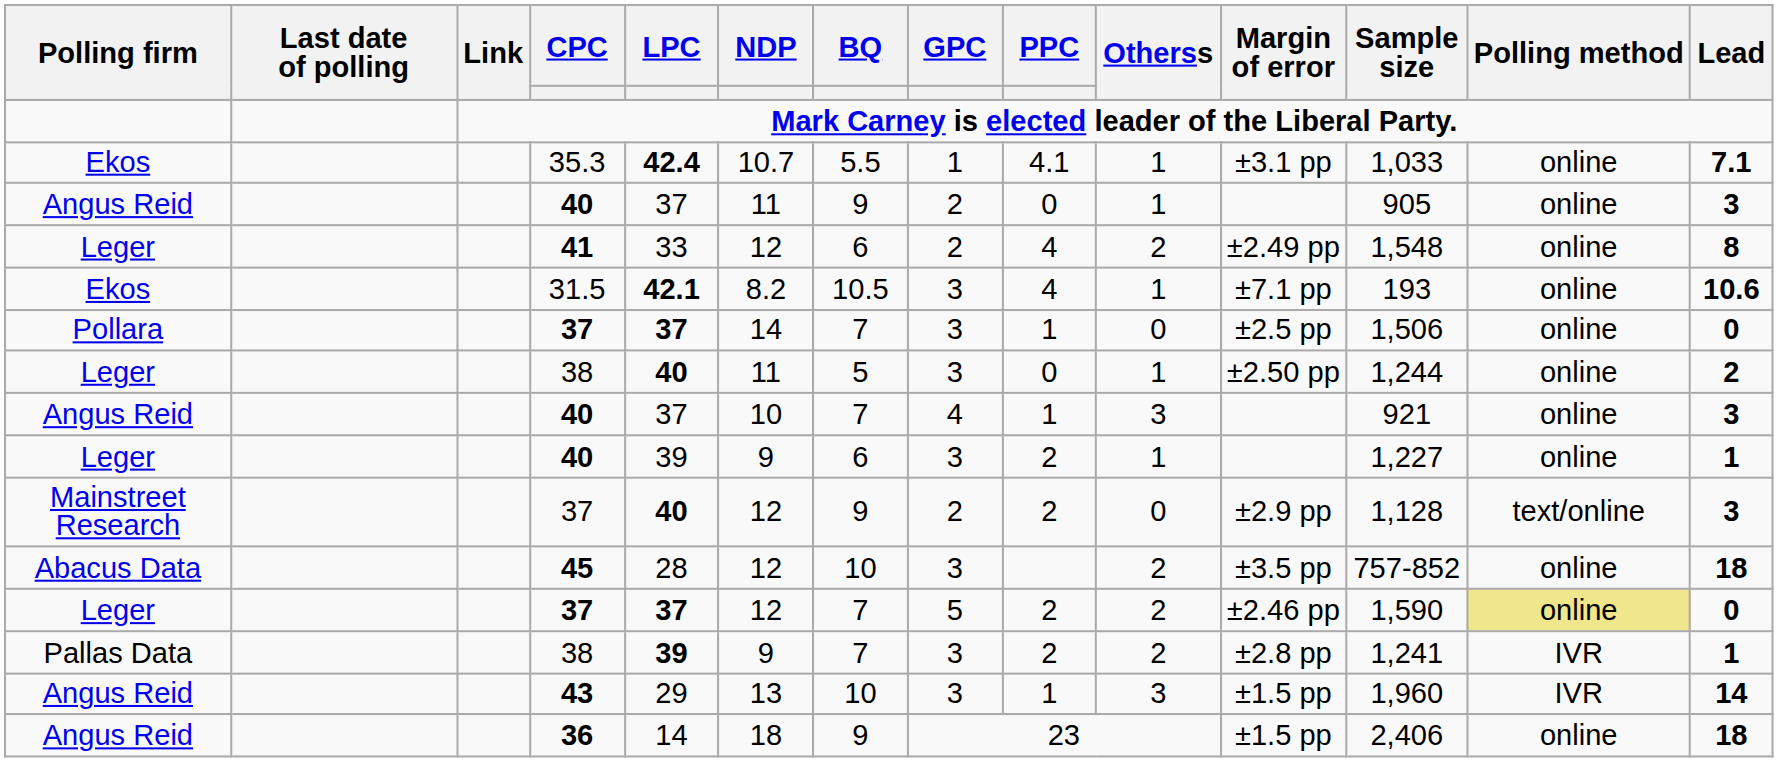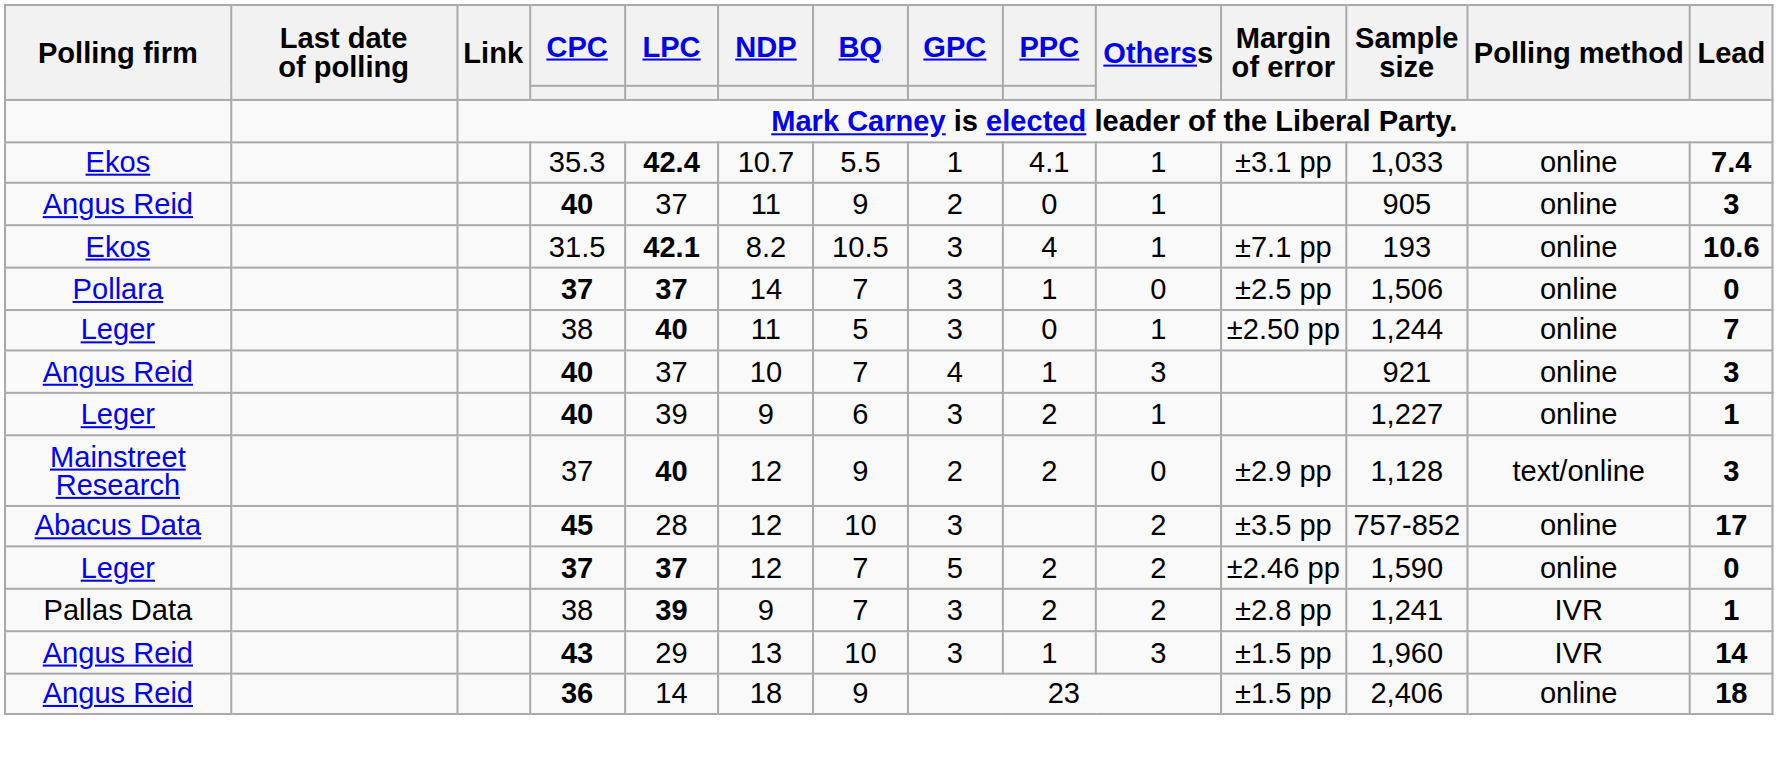35.3 | Lead: 7.1 -> 7.4
- row: Leger | 41 | 33 | 12 | 6 | 2 | 4 | 2 | ±2.49 pp | 1,548 | online | 8
Leger / 38 | Lead: 2 -> 7
45 | Lead: 18 -> 17
Leger / 37 | Polling method: khaki background -> no background
